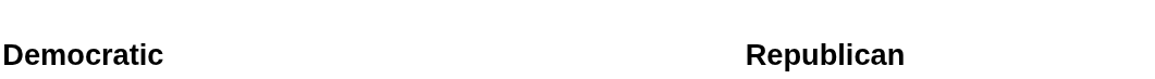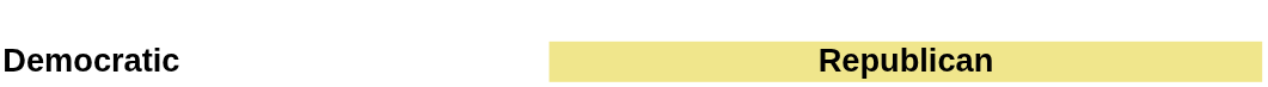Democratic | column 3: no background -> khaki background
